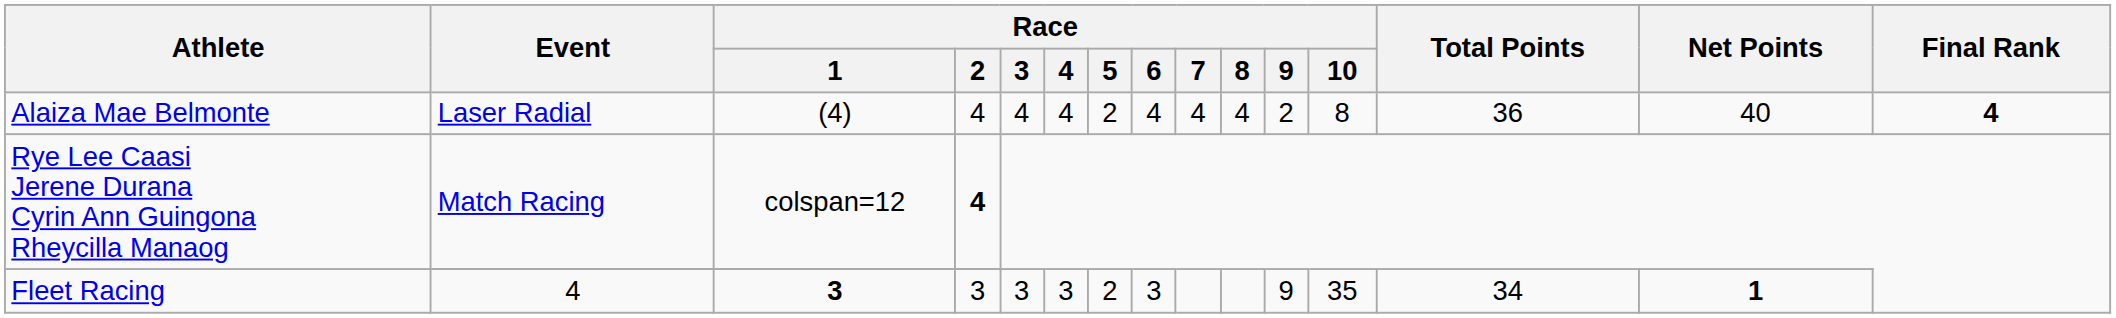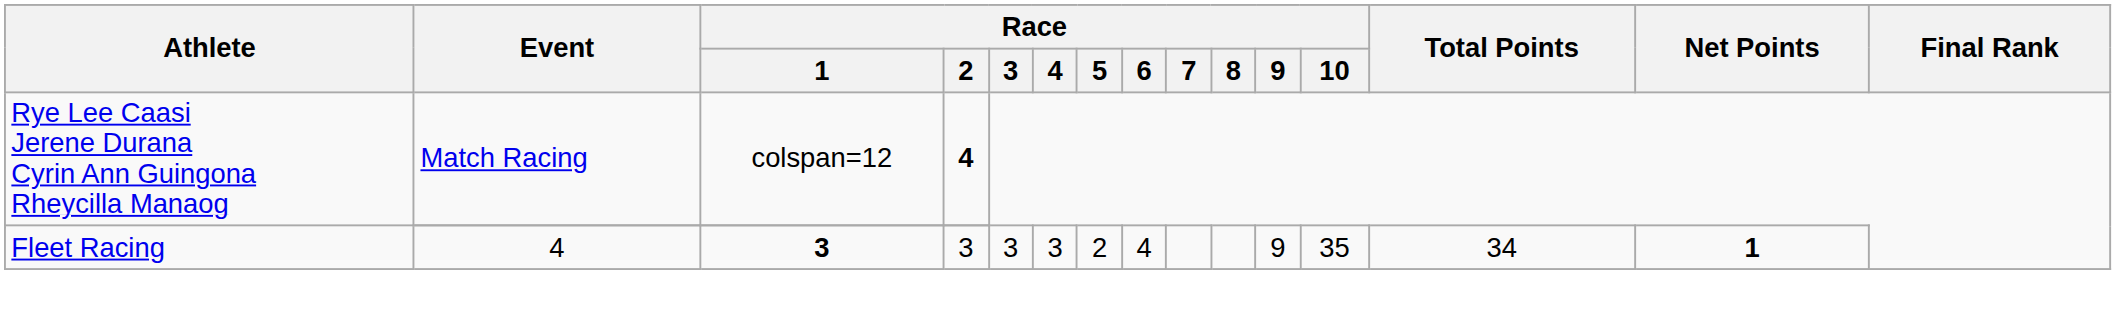- row: Alaiza Mae Belmonte | Laser Radial | (4) | 4 | 4 | 4 | 2 | 4 | 4 | 4 | 2 | 8 | 36 | 40 | 4
Fleet Racing | Race / 6: 3 -> 4
